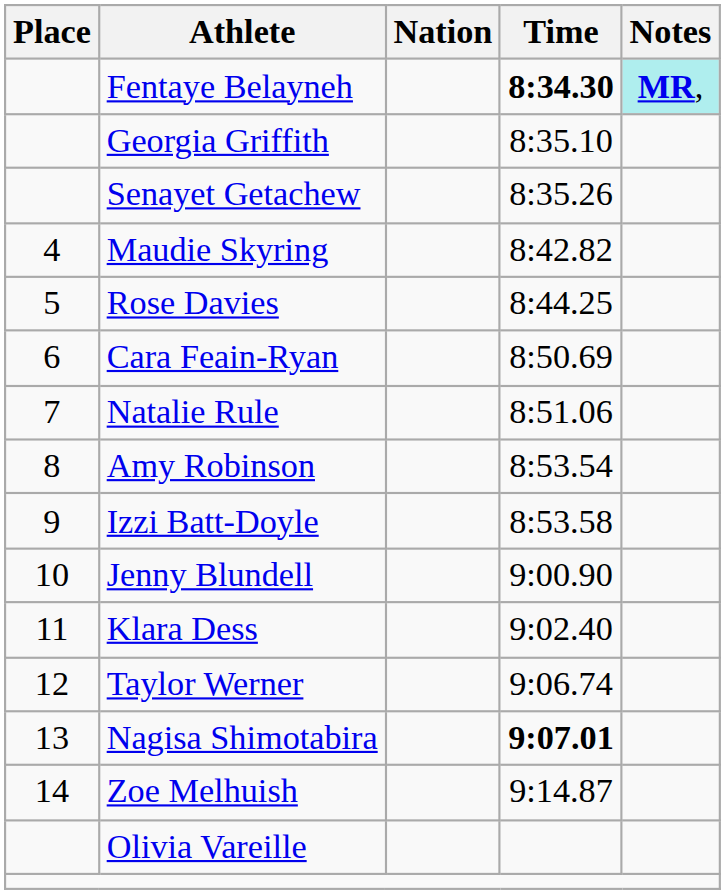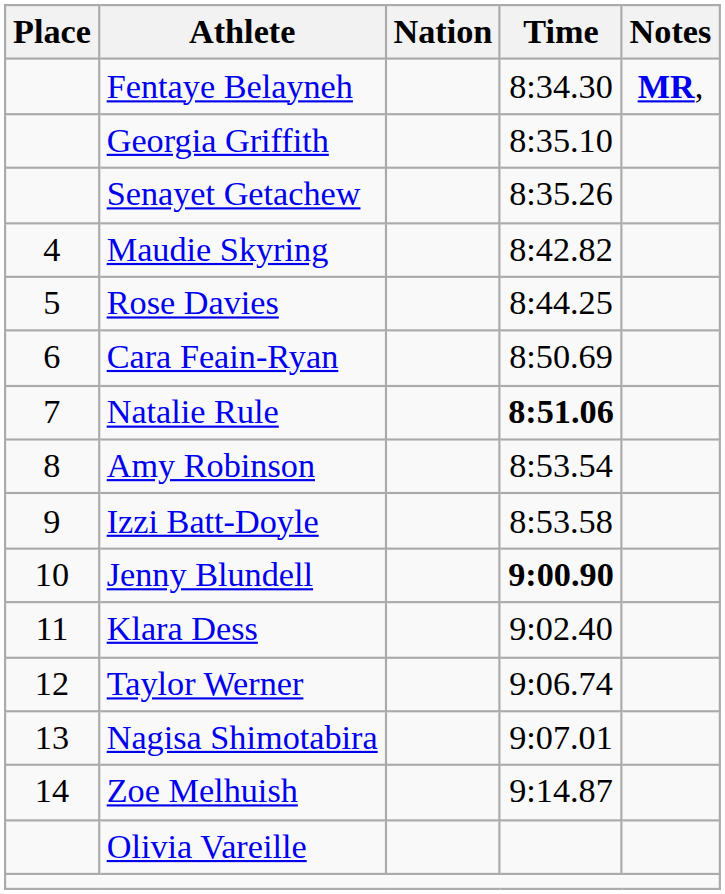Fentaye Belayneh | Time: bold -> normal
Fentaye Belayneh | Notes: paleturquoise background -> no background
Natalie Rule | Time: normal -> bold
Jenny Blundell | Time: normal -> bold
Nagisa Shimotabira | Time: bold -> normal
